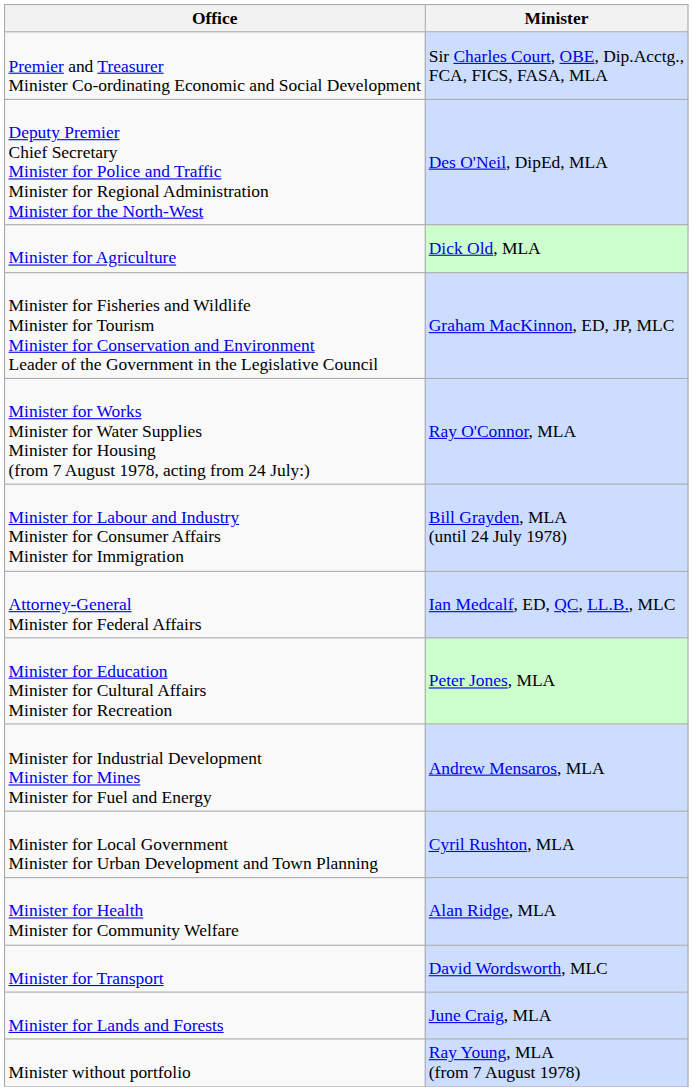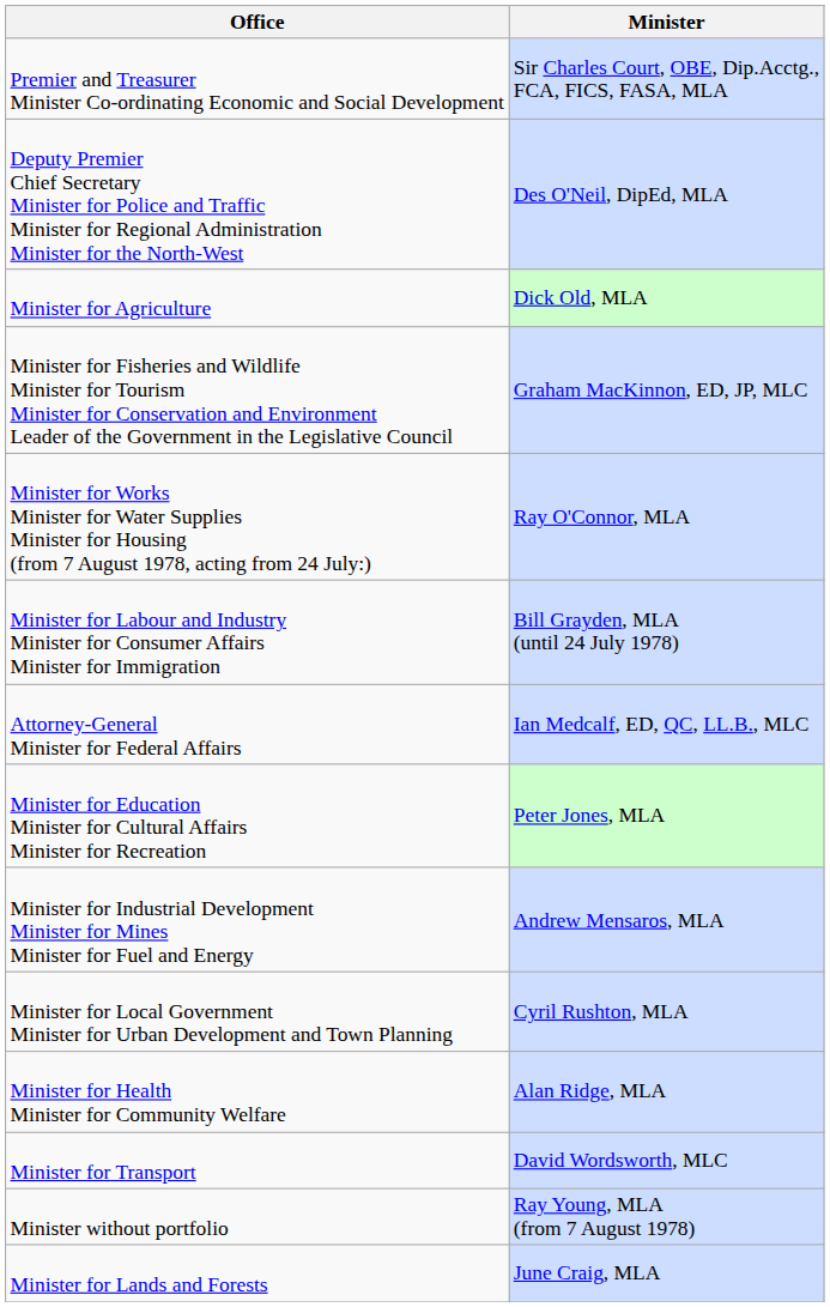rows swapped: Minister for Lands and Forests <-> Minister without portfolio
